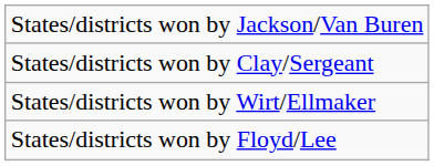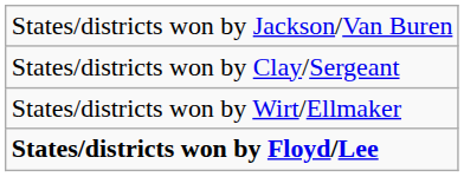row 4 | column 1: normal -> bold
